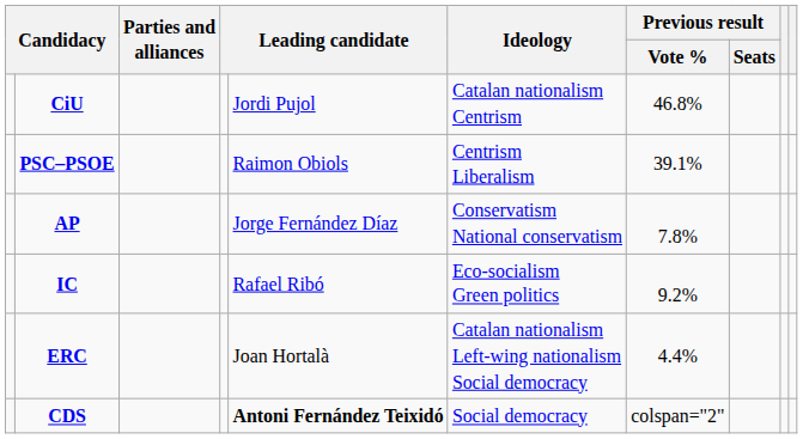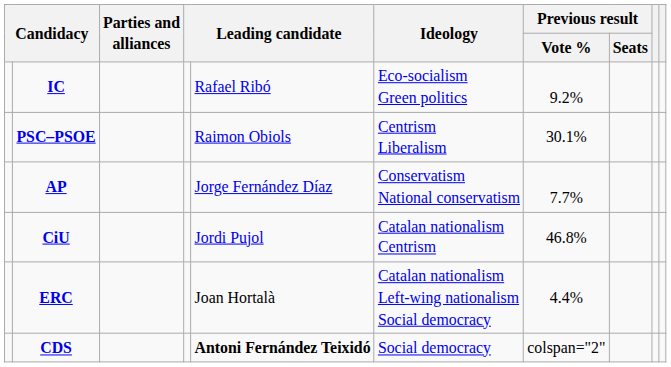rows swapped: CiU <-> IC
PSC–PSOE | Previous result / Vote %: 39.1% -> 30.1%
AP | Previous result / Vote %: 7.8% -> 7.7%
